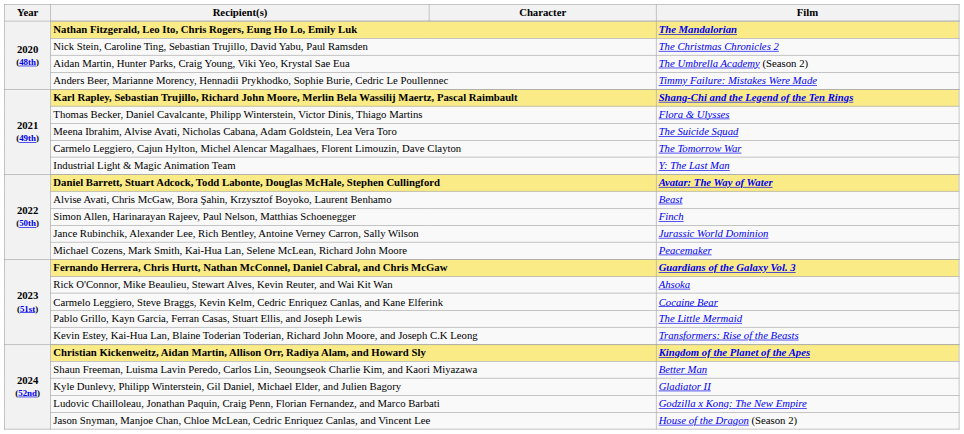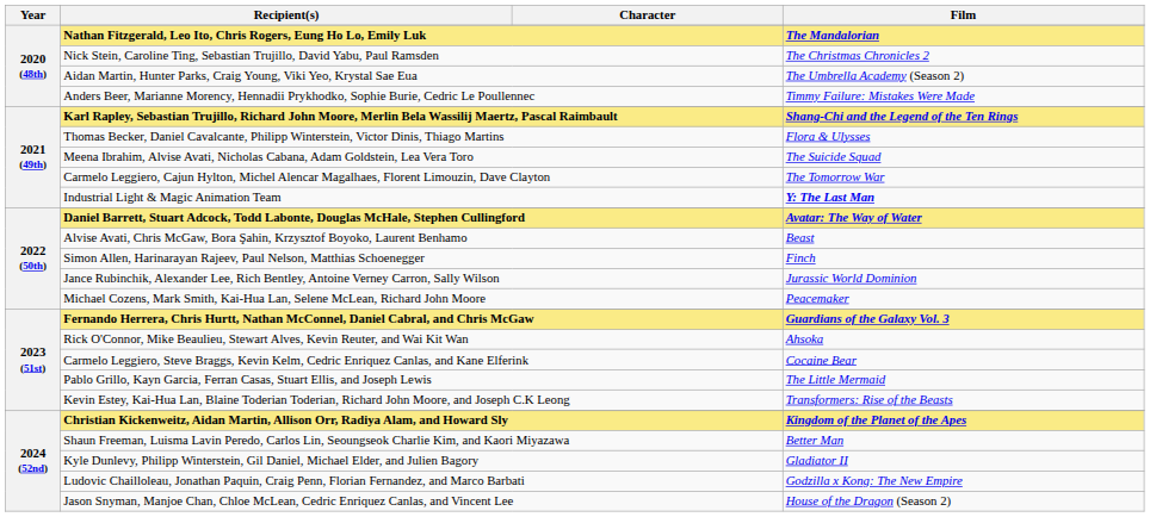Industrial Light & Magic Animation Team | Film: normal -> bold
